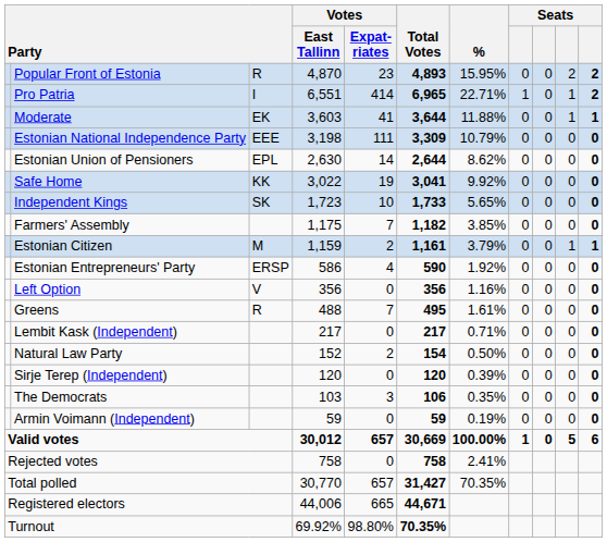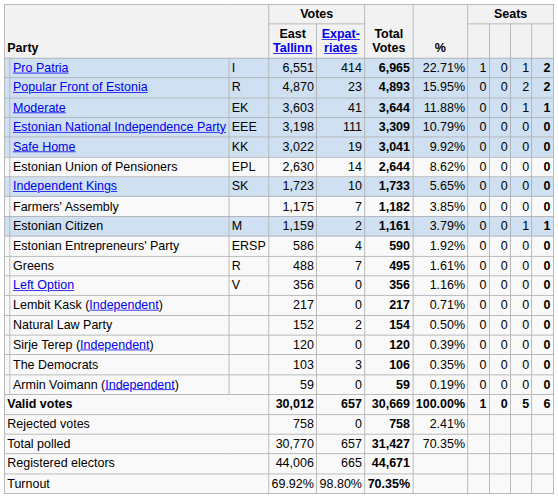rows swapped: Pro Patria <-> Popular Front of Estonia
rows swapped: Safe Home <-> Estonian Union of Pensioners
rows swapped: Greens <-> Left Option
